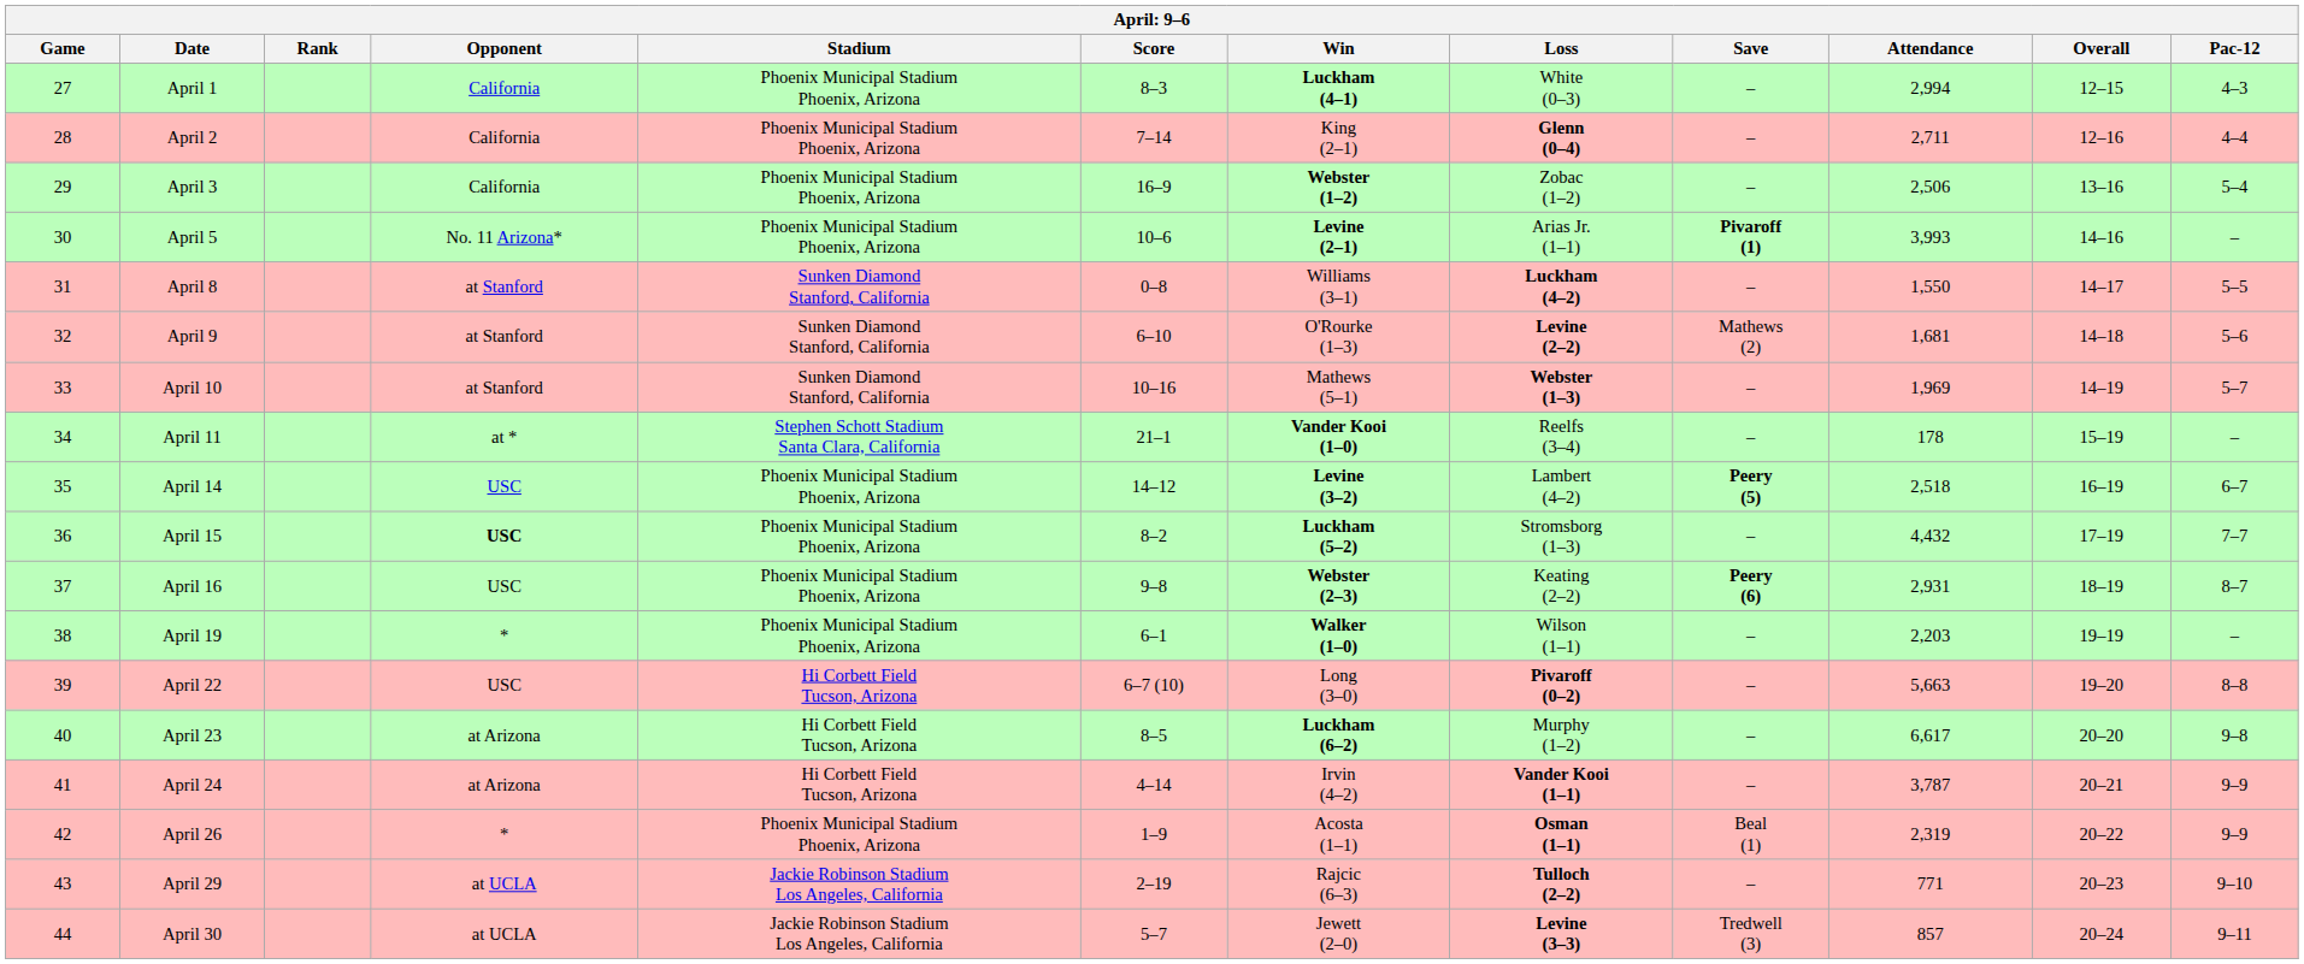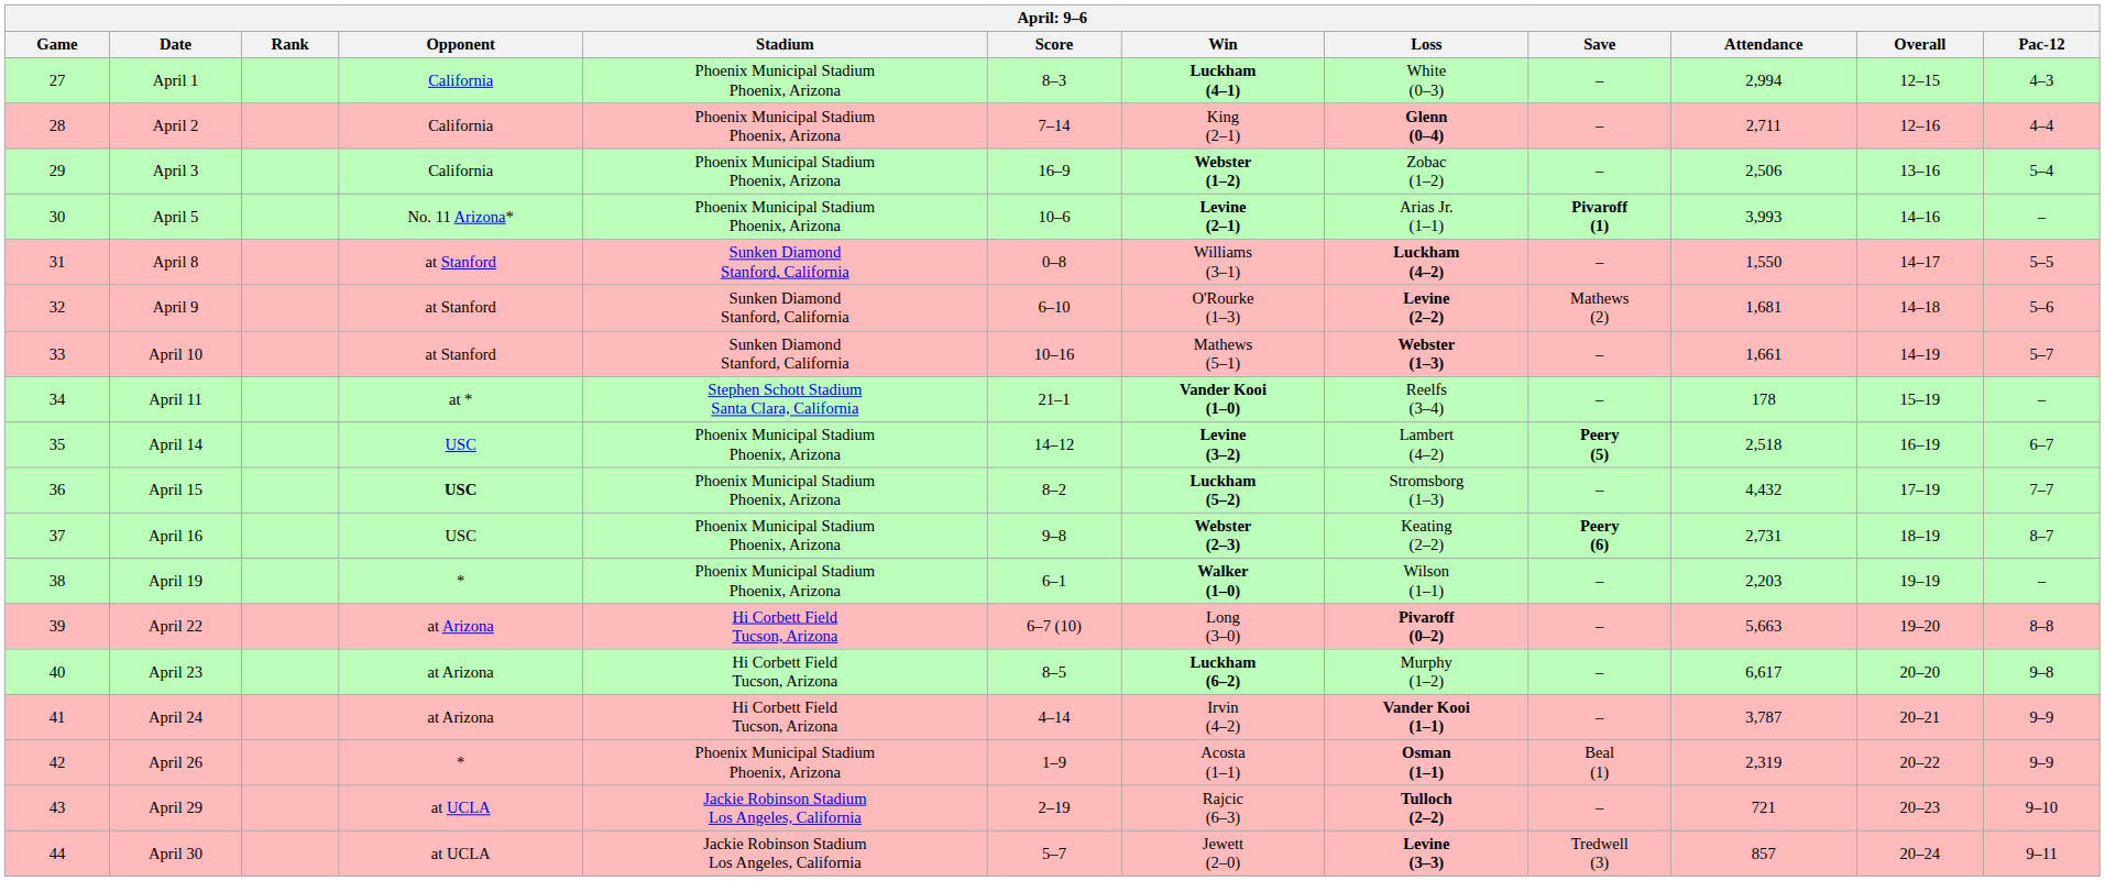April 10 | Attendance: 1,969 -> 1,661
April 16 | Attendance: 2,931 -> 2,731
April 22 | Opponent: USC -> at Arizona
April 29 | Attendance: 771 -> 721
